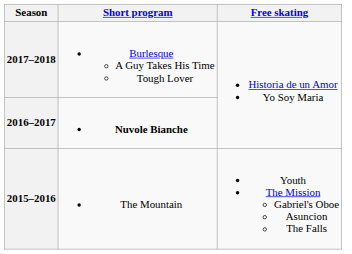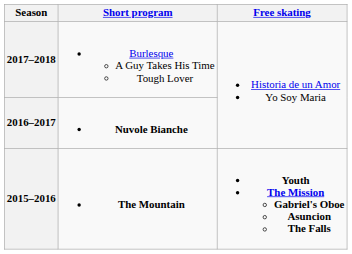2015–2016 | Short program: normal -> bold
2015–2016 | Free skating: normal -> bold
